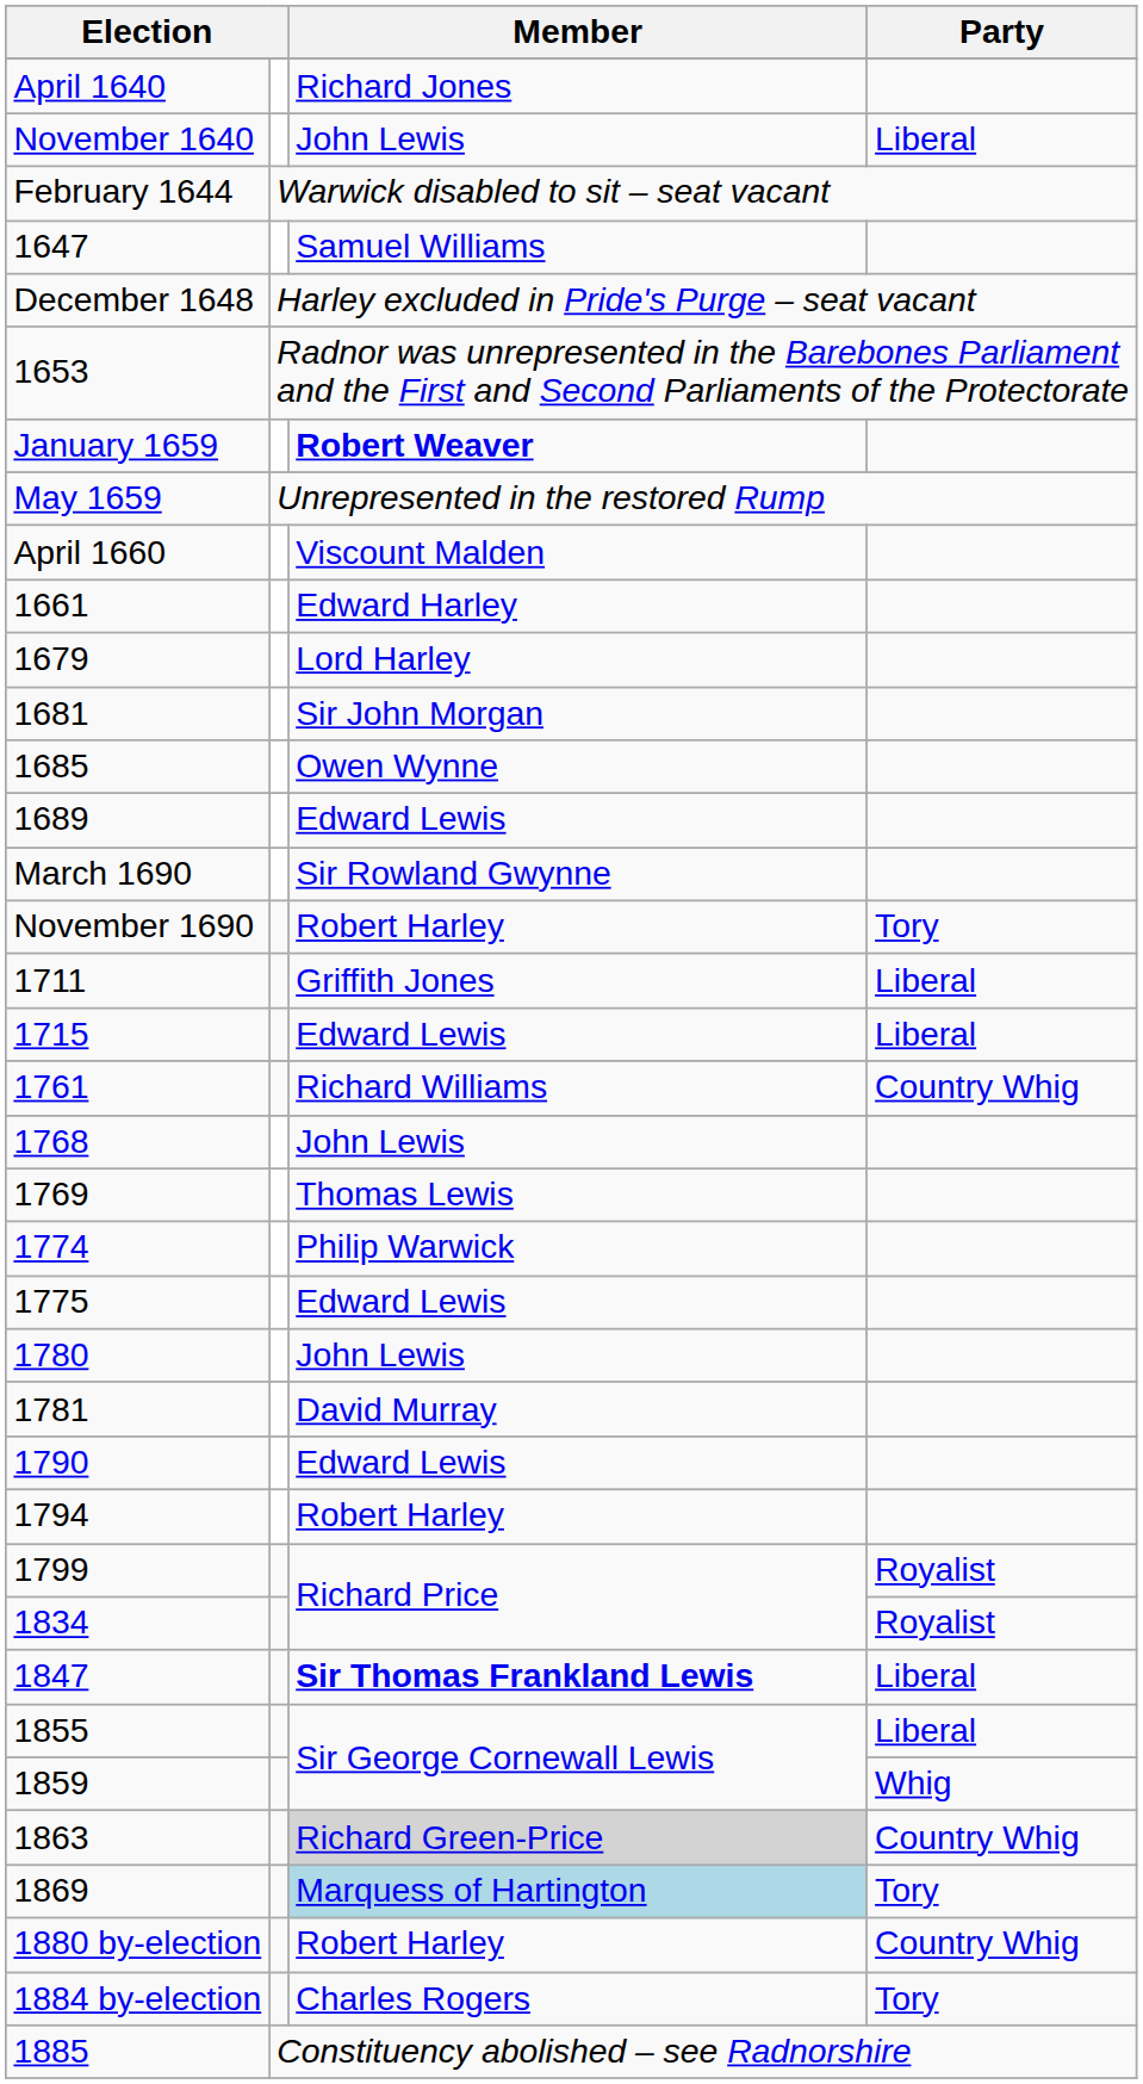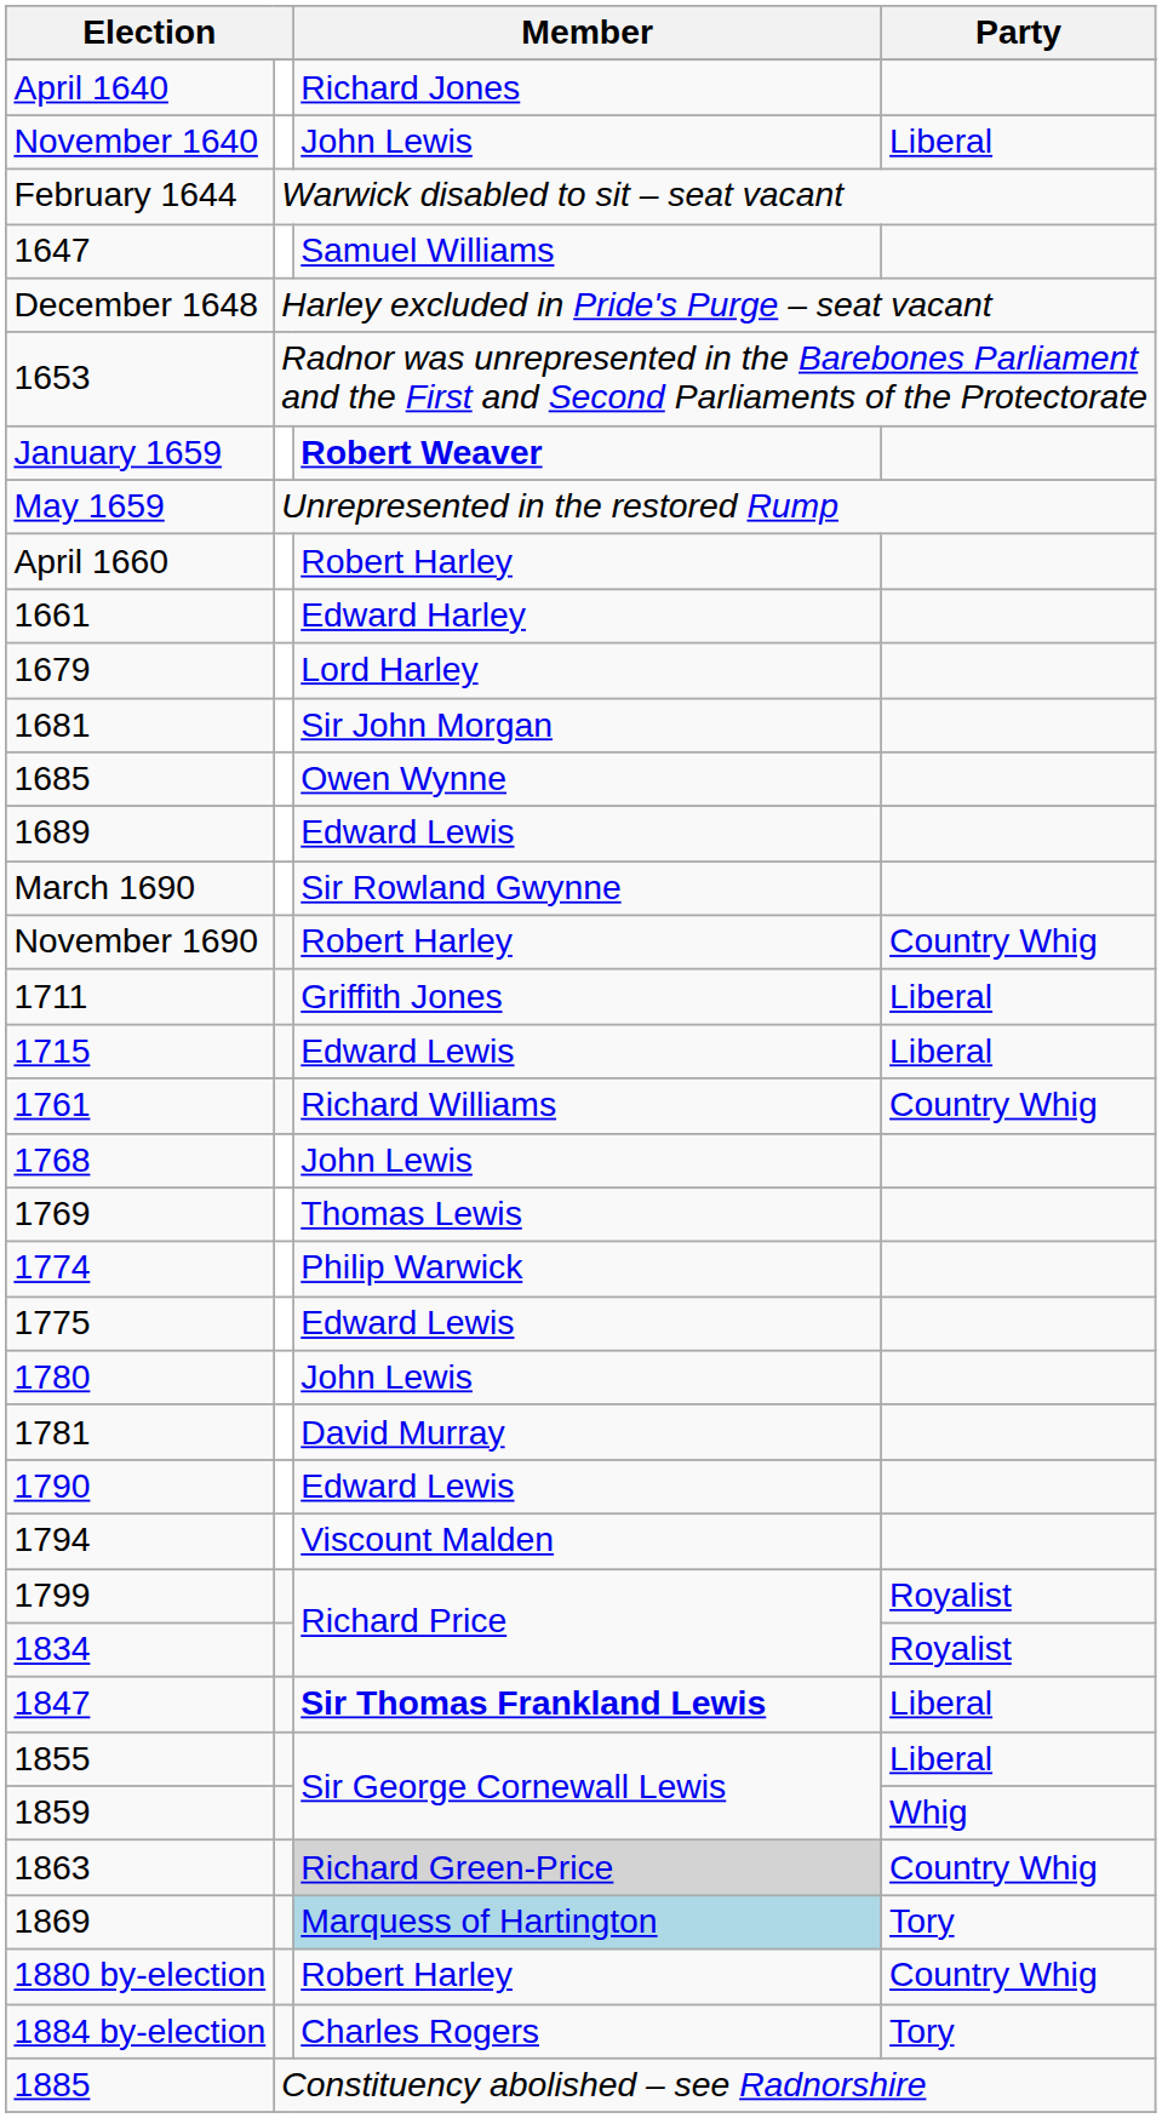April 1660 | Member: Viscount Malden -> Robert Harley
November 1690 | Party: Tory -> Country Whig
1794 | Member: Robert Harley -> Viscount Malden
